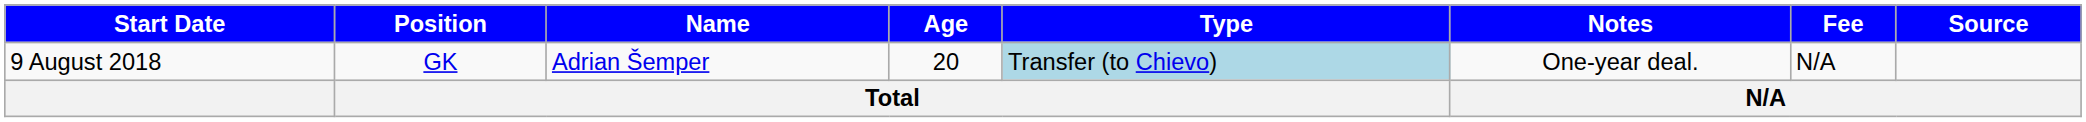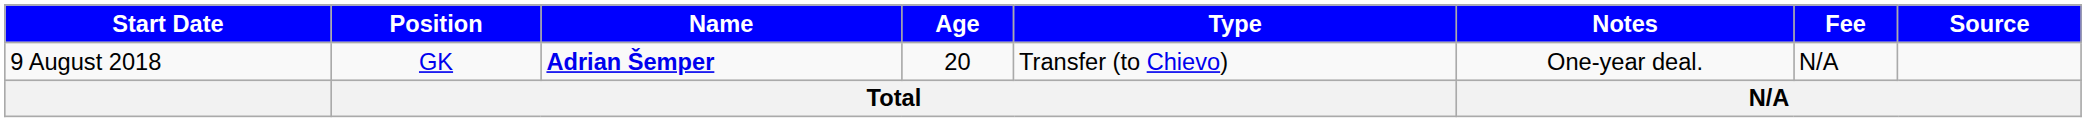9 August 2018 | Name: normal -> bold
9 August 2018 | Type: lightblue background -> no background
